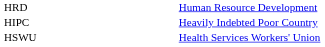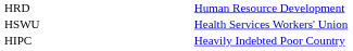rows swapped: HIPC <-> HSWU
